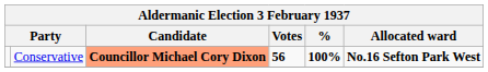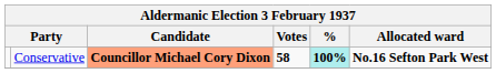Conservative | Votes: 56 -> 58
Conservative | %: no background -> paleturquoise background
